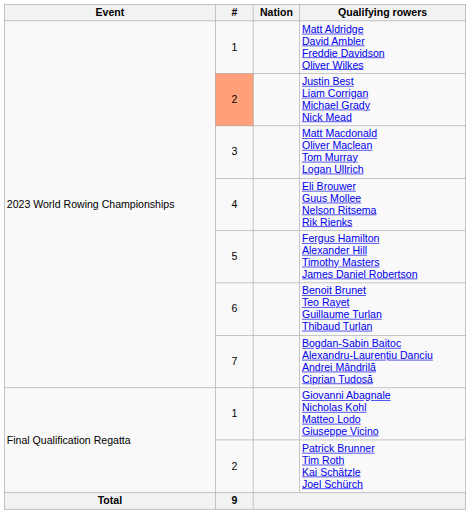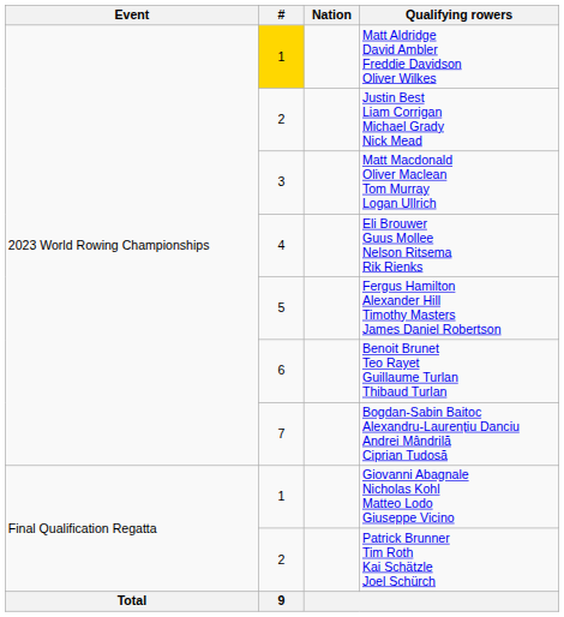Matt Aldridge David Ambler Freddie Davidson Oliver Wilkes | #: no background -> gold background
Justin Best Liam Corrigan Michael Grady Nick Mead | #: lightsalmon background -> no background
